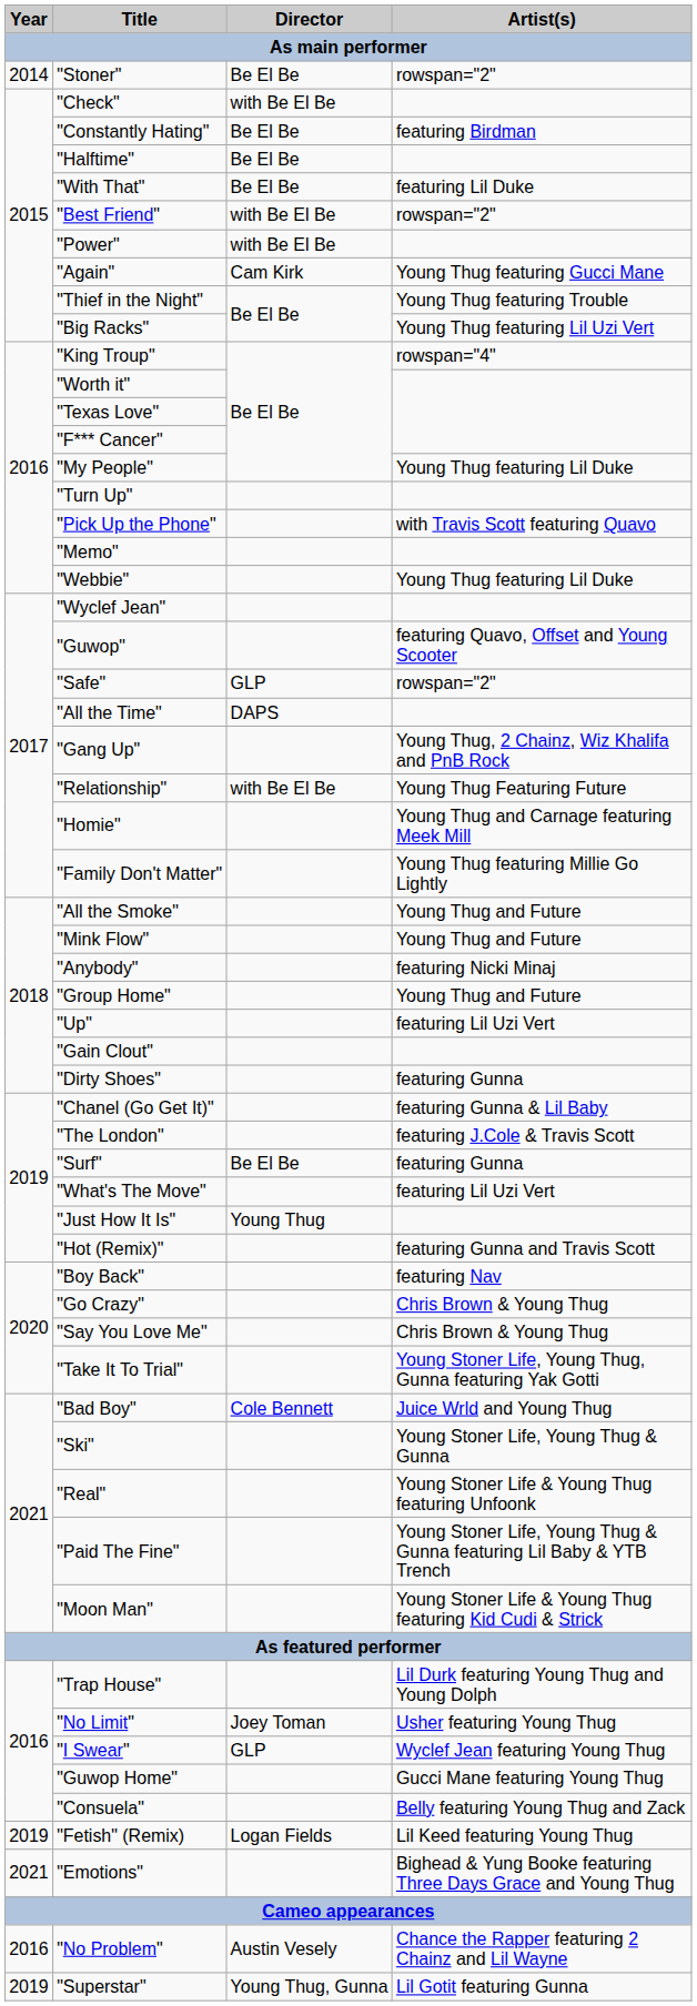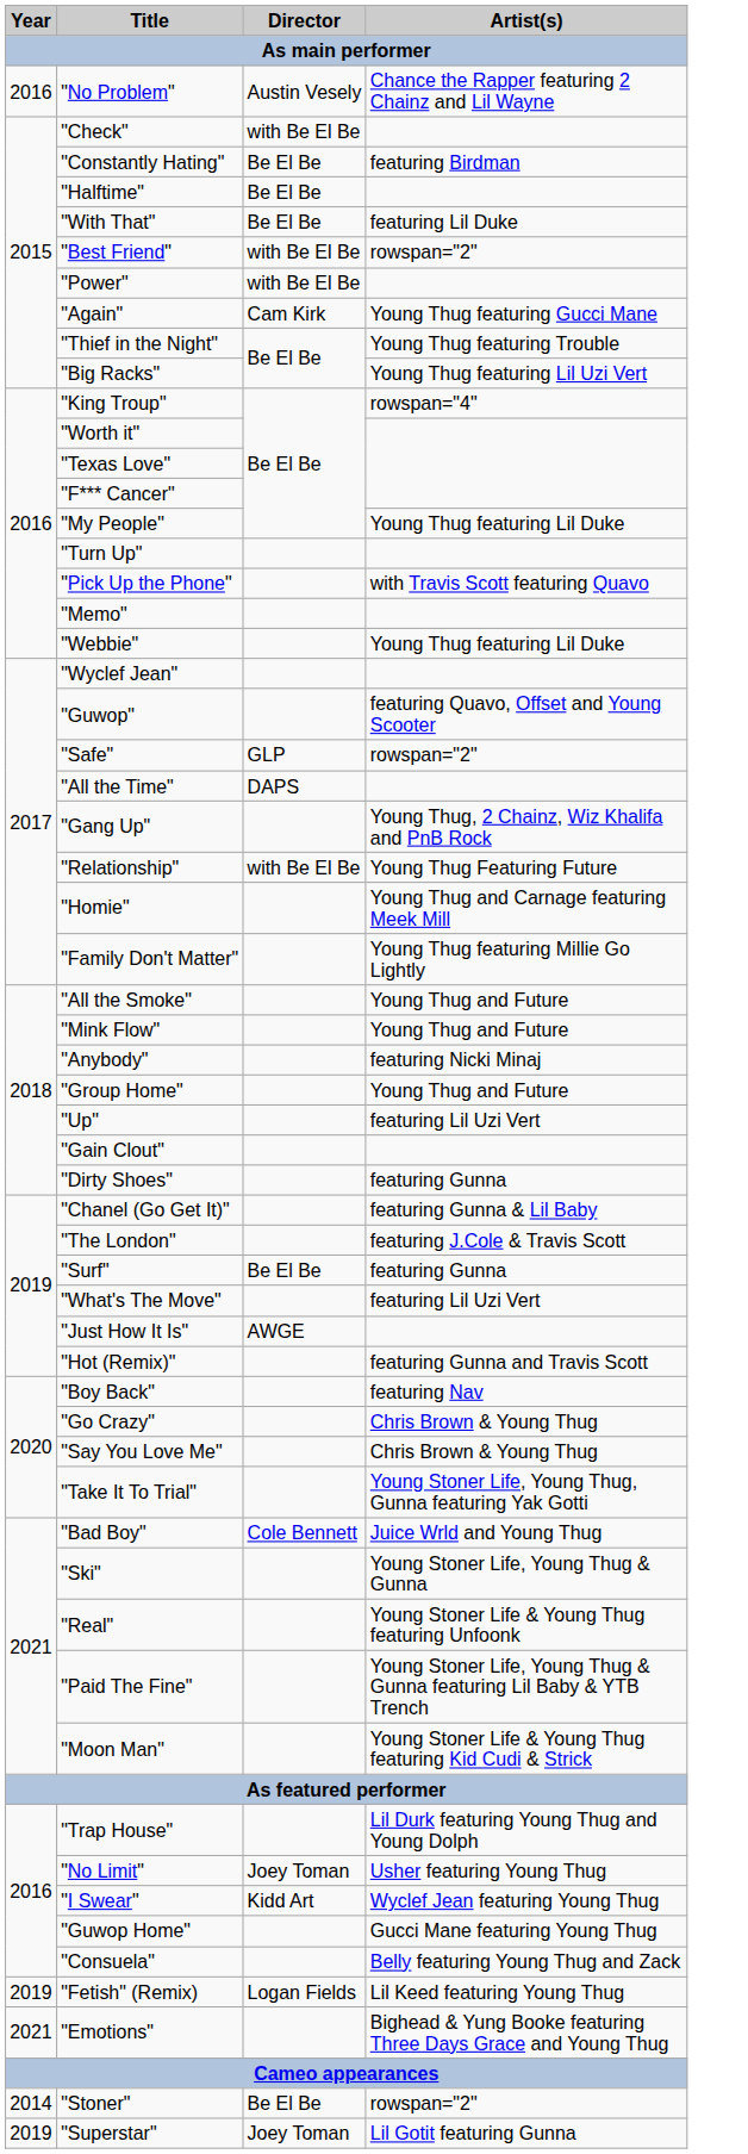rows swapped: "Stoner" <-> "No Problem"
"Just How It Is" | Director: Young Thug -> AWGE
"I Swear" | Director: GLP -> Kidd Art
"Superstar" | Director: Young Thug, Gunna -> Joey Toman
